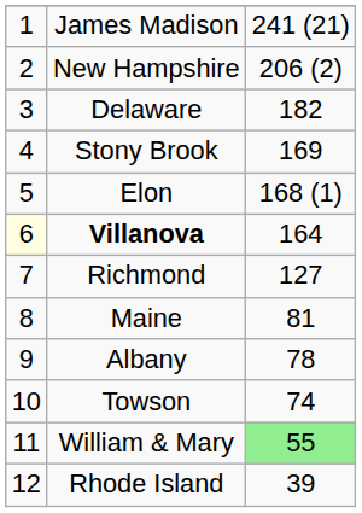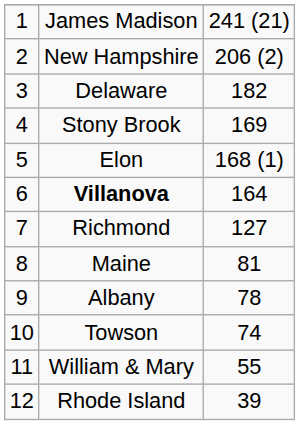Villanova | column 1: lightyellow background -> no background
William & Mary | column 3: lightgreen background -> no background
